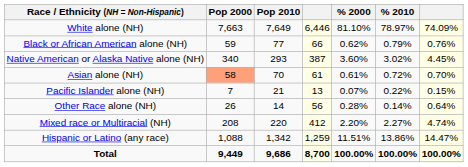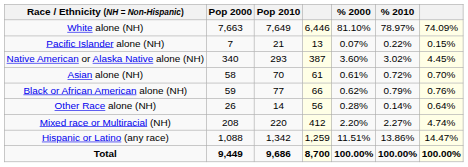rows swapped: Black or African American alone (NH) <-> Pacific Islander alone (NH)
Asian alone (NH) | Pop 2000: lightsalmon background -> no background
